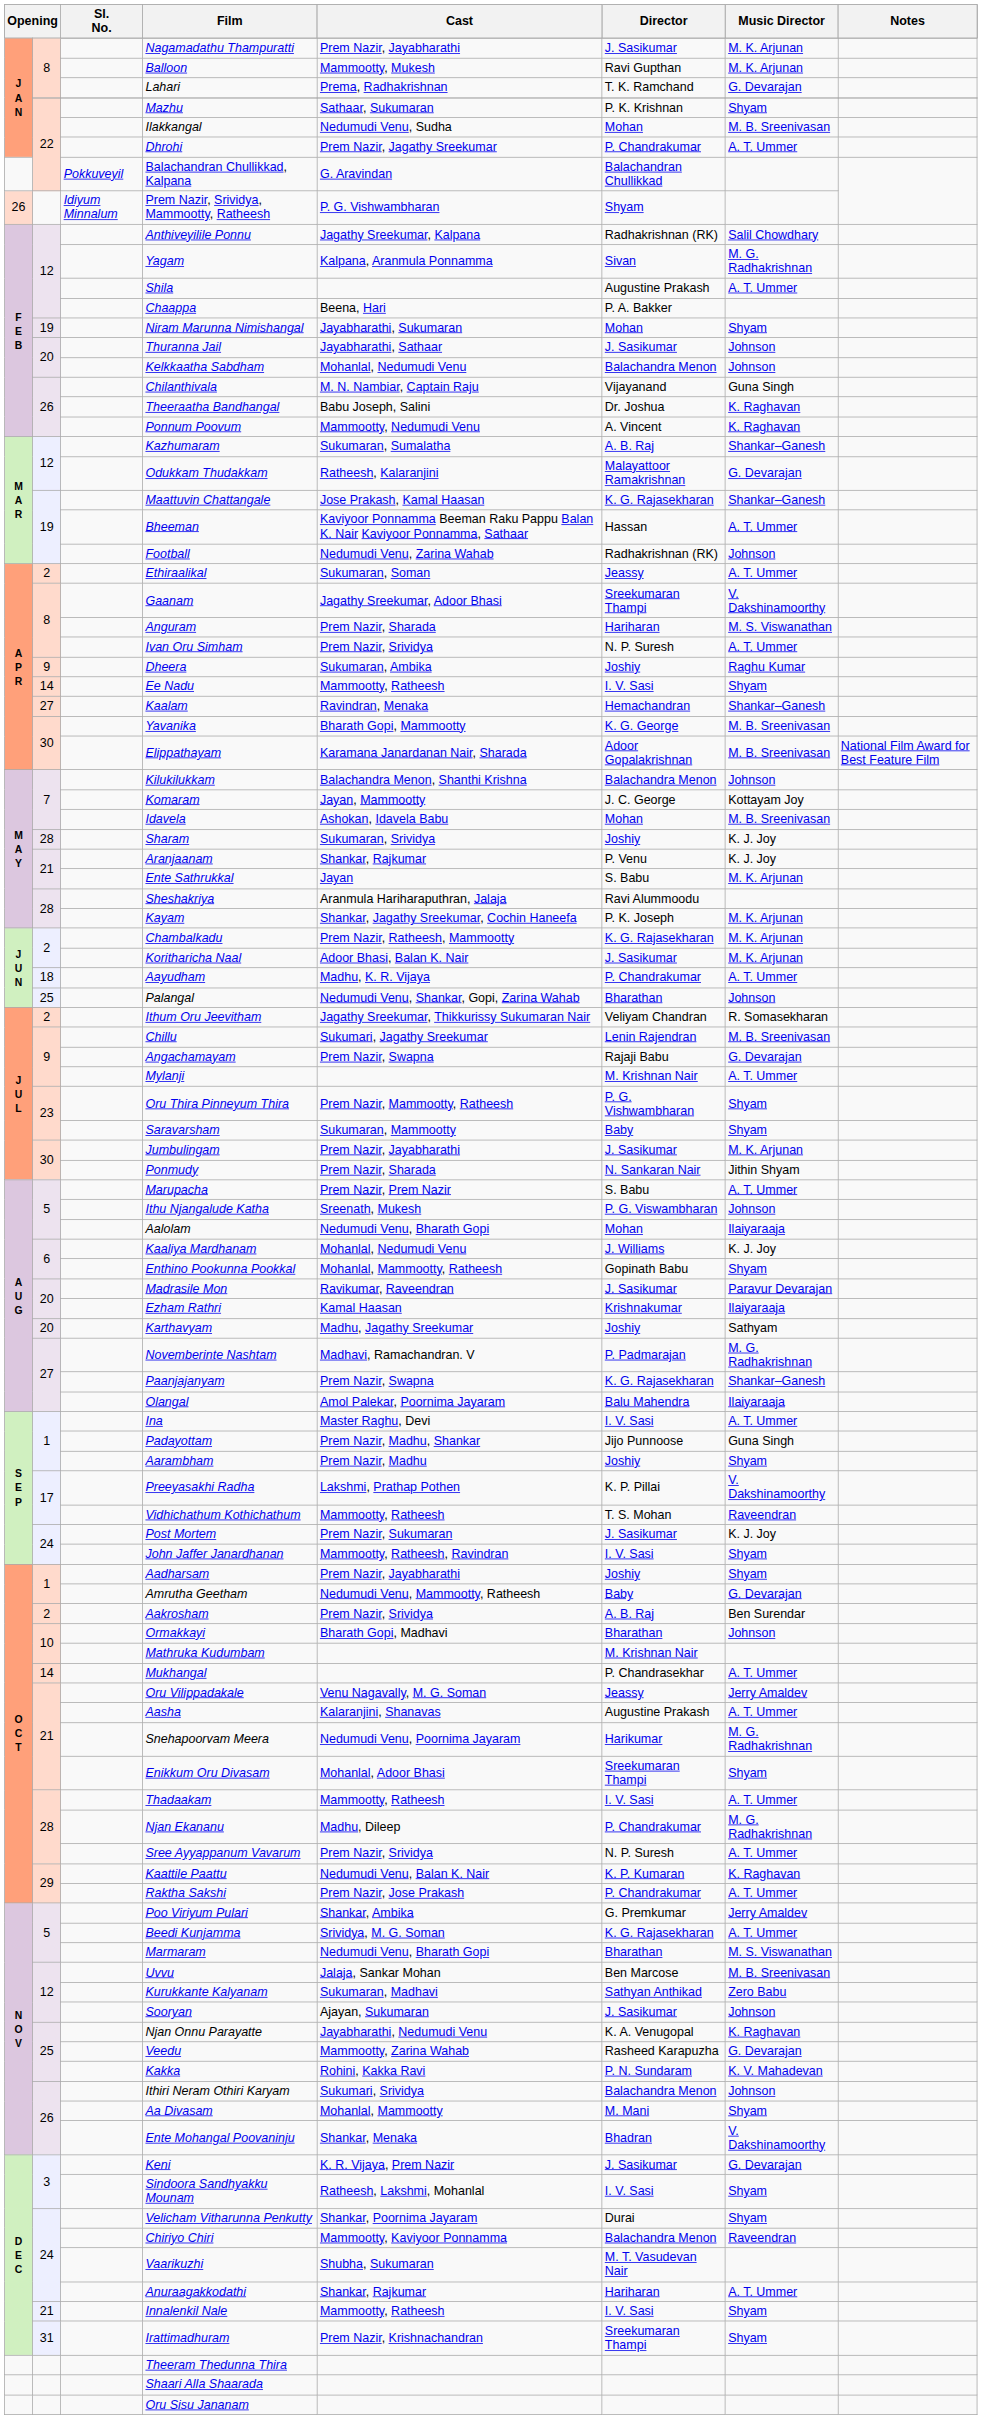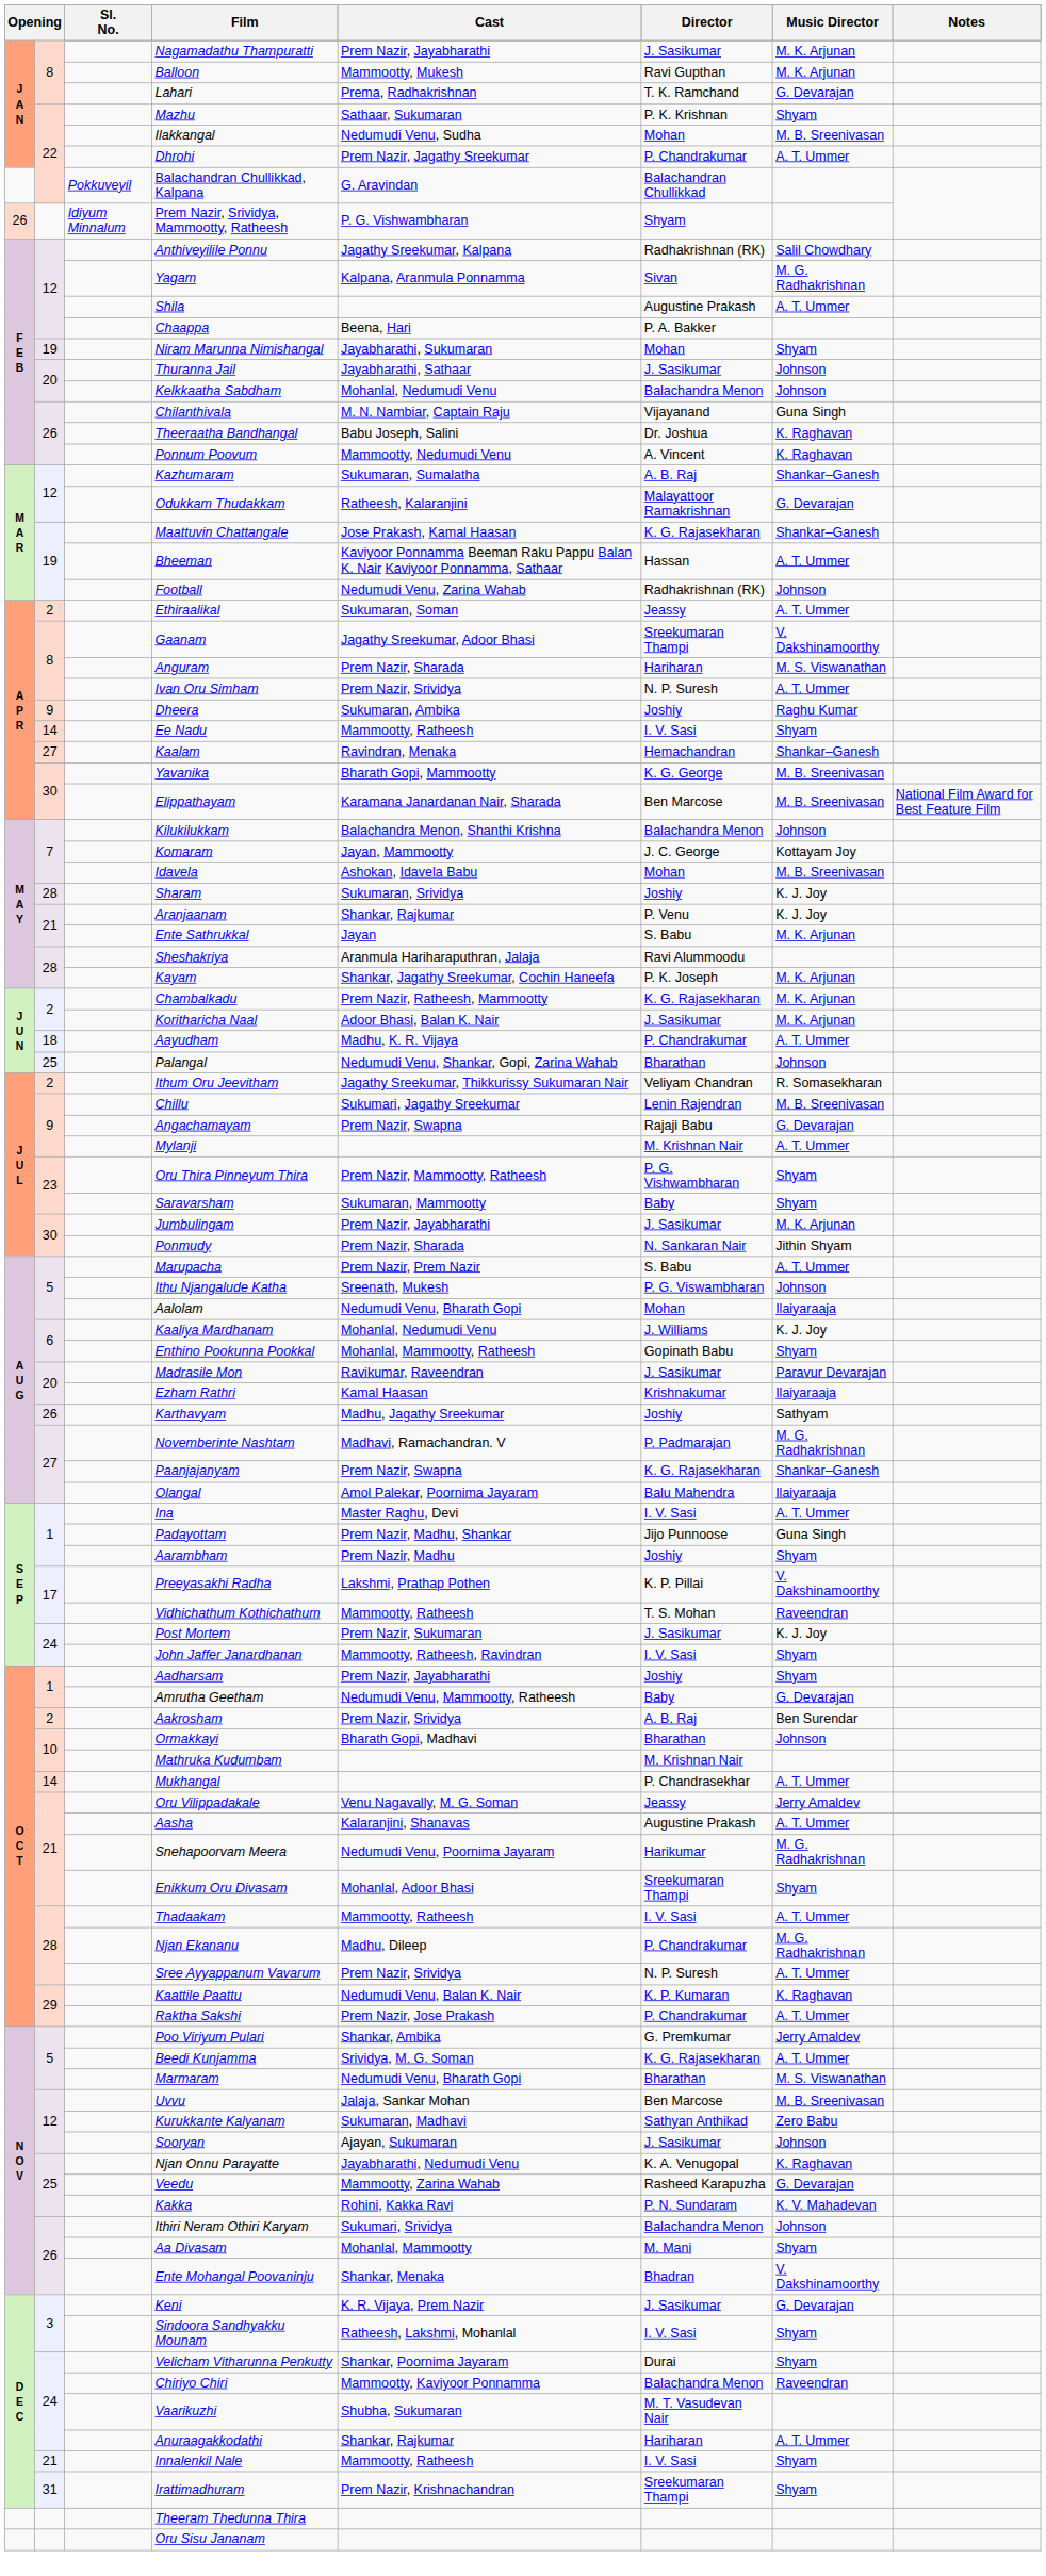Elippathayam | Director: Adoor Gopalakrishnan -> Ben Marcose
Karthavyam | column 2: 20 -> 26
- row: Shaari Alla Shaarada
